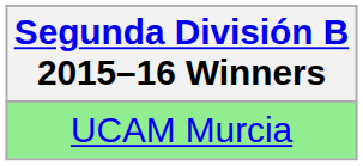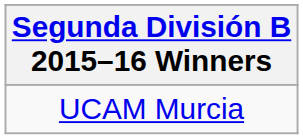row 2 | column 1: lightgreen background -> no background
